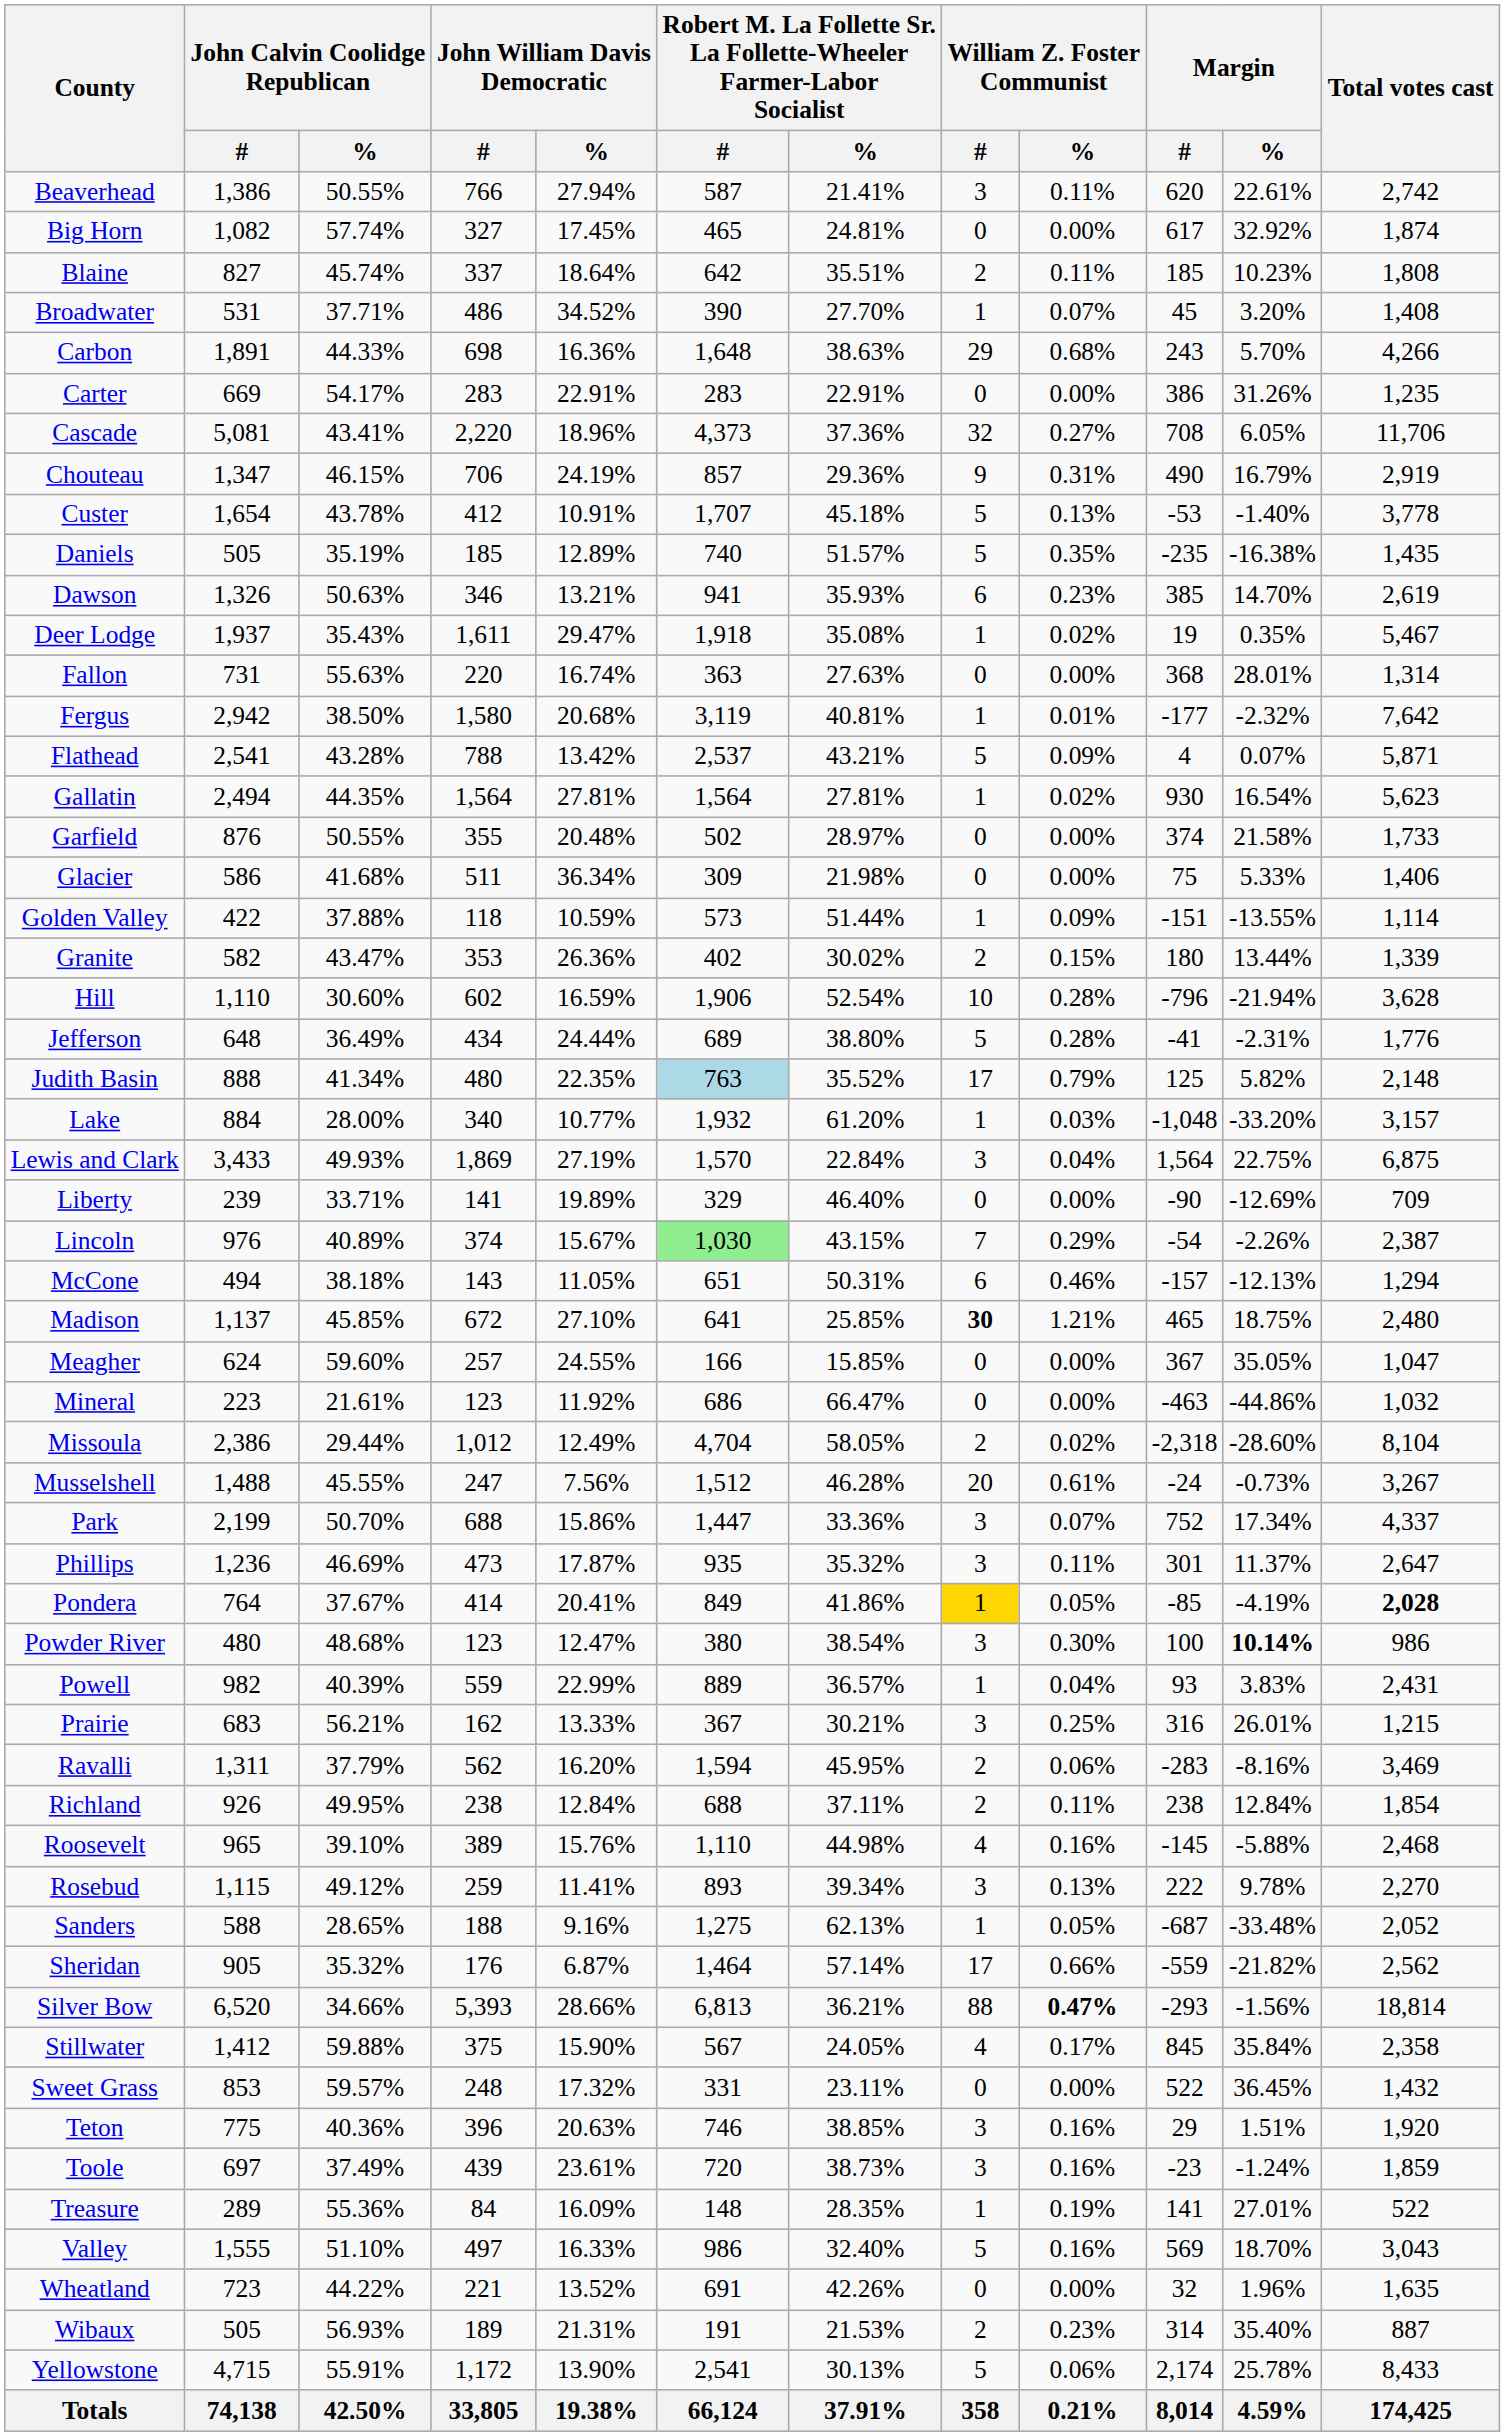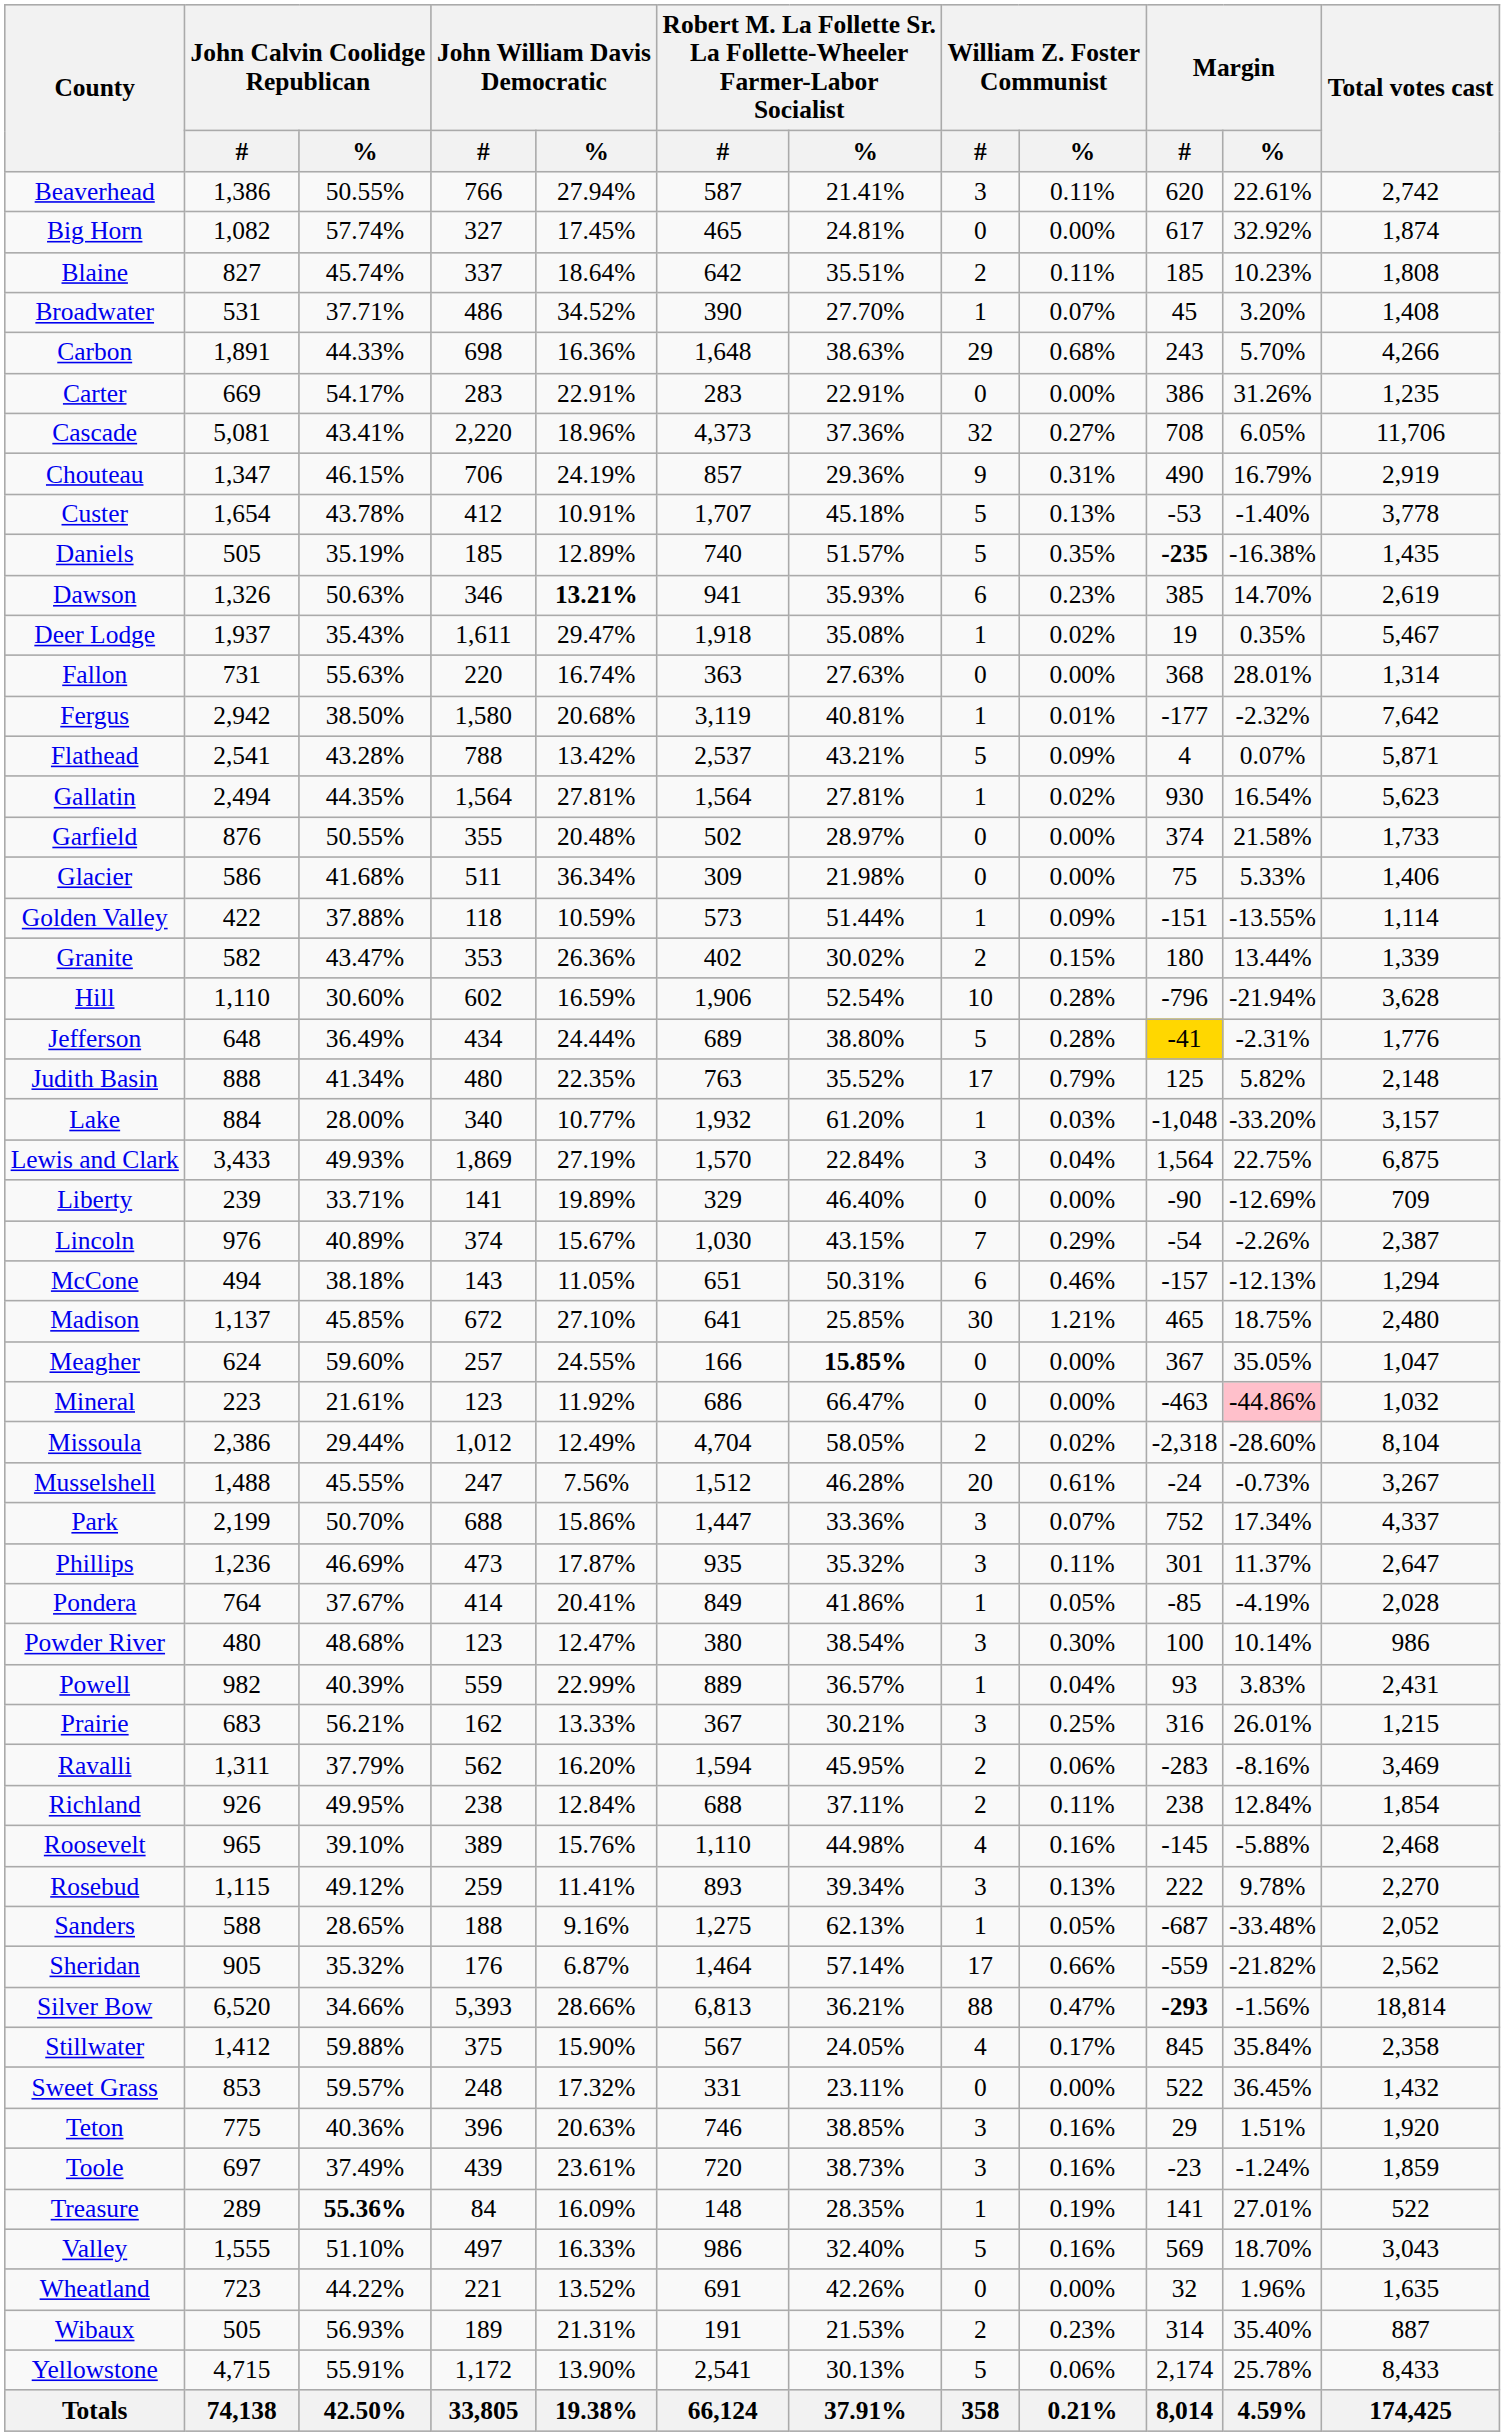Daniels | Margin / #: normal -> bold
Dawson | John William Davis Democratic / %: normal -> bold
Jefferson | Margin / #: no background -> gold background
Judith Basin | column 6: lightblue background -> no background
Lincoln | column 6: lightgreen background -> no background
Madison | William Z. Foster Communist / #: bold -> normal
Meagher | column 7: normal -> bold
Mineral | Margin / %: no background -> pink background
Pondera | William Z. Foster Communist / #: gold background -> no background
Pondera | Total votes cast: bold -> normal
Powder River | Margin / %: bold -> normal
Silver Bow | William Z. Foster Communist / %: bold -> normal
Silver Bow | Margin / #: normal -> bold
Treasure | John Calvin Coolidge Republican / %: normal -> bold
